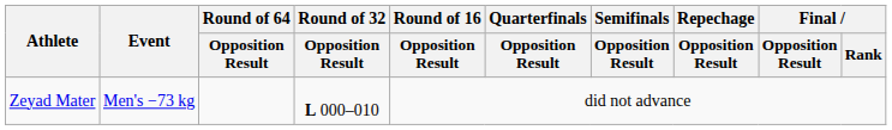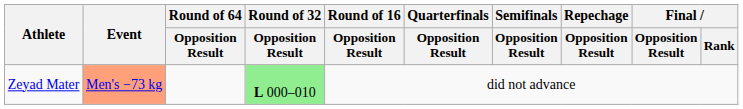Zeyad Mater | Event: no background -> lightsalmon background
Zeyad Mater | Round of 32 / Opposition Result: no background -> lightgreen background
